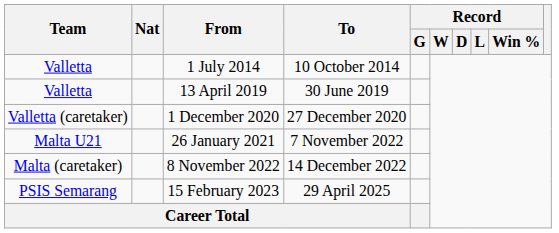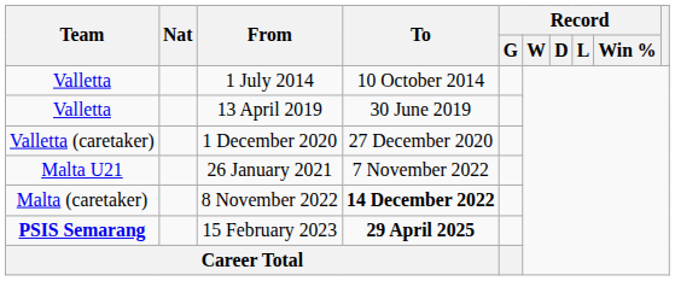8 November 2022 | To: normal -> bold
15 February 2023 | Team: normal -> bold
15 February 2023 | To: normal -> bold
